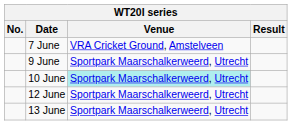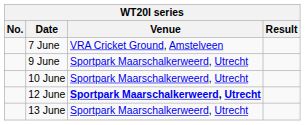10 June | Venue: paleturquoise background -> no background
12 June | Venue: normal -> bold
